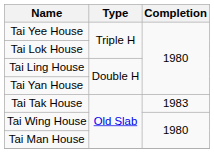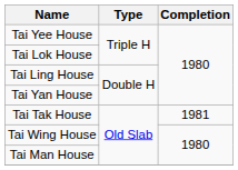Tai Tak House | Completion: 1983 -> 1981
